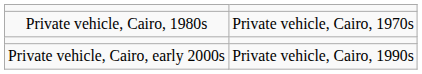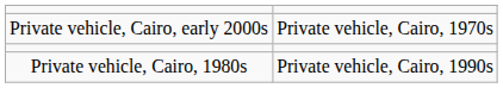row 2 | column 1: Private vehicle, Cairo, 1980s -> Private vehicle, Cairo, early 2000s
row 4 | column 1: Private vehicle, Cairo, early 2000s -> Private vehicle, Cairo, 1980s
